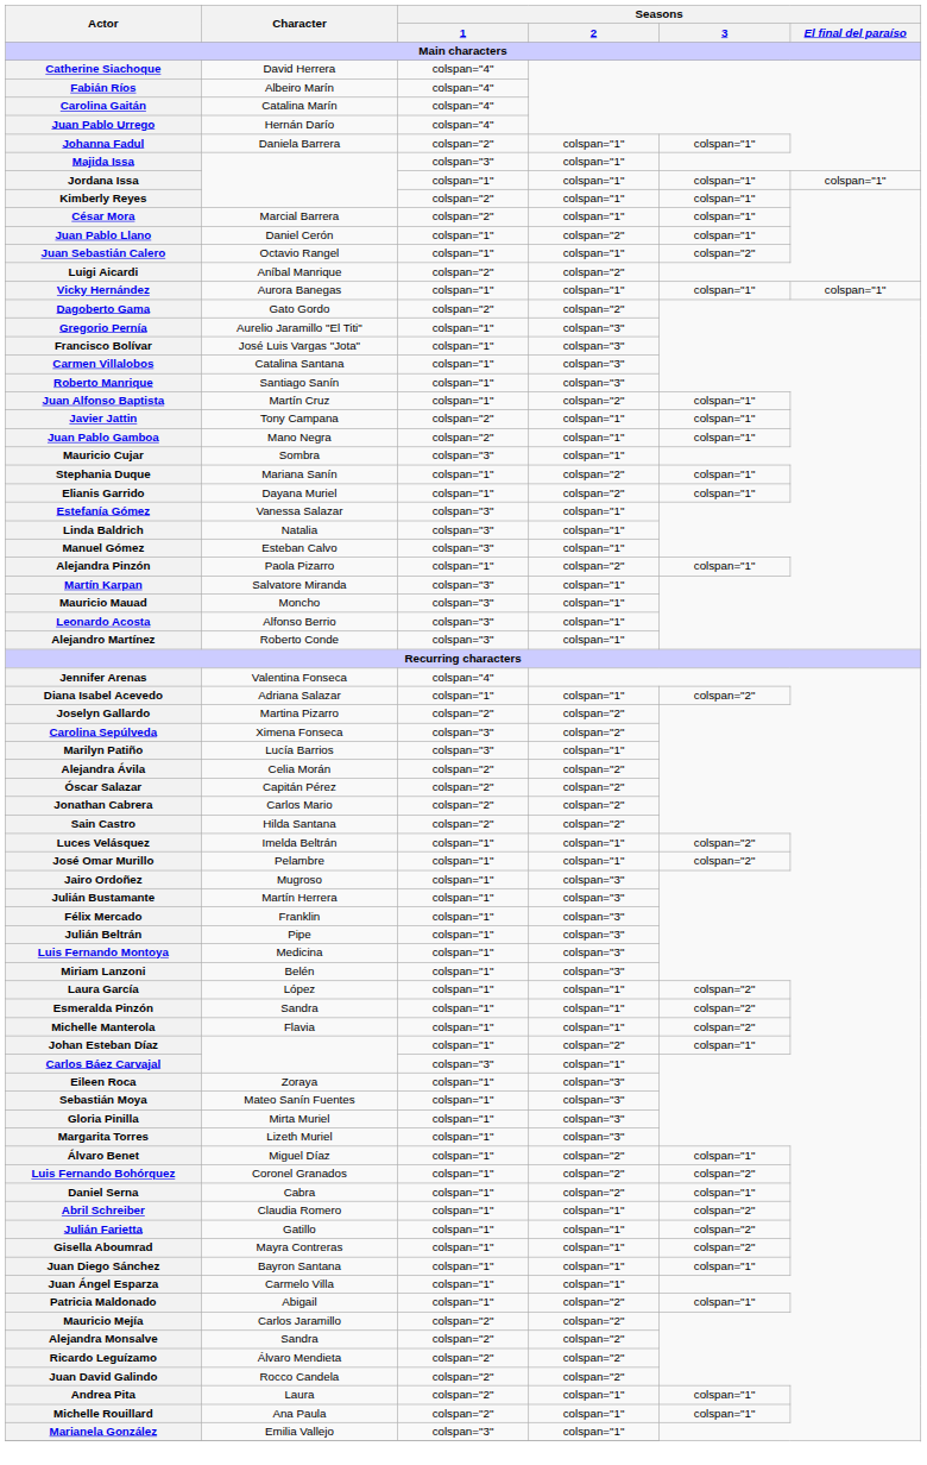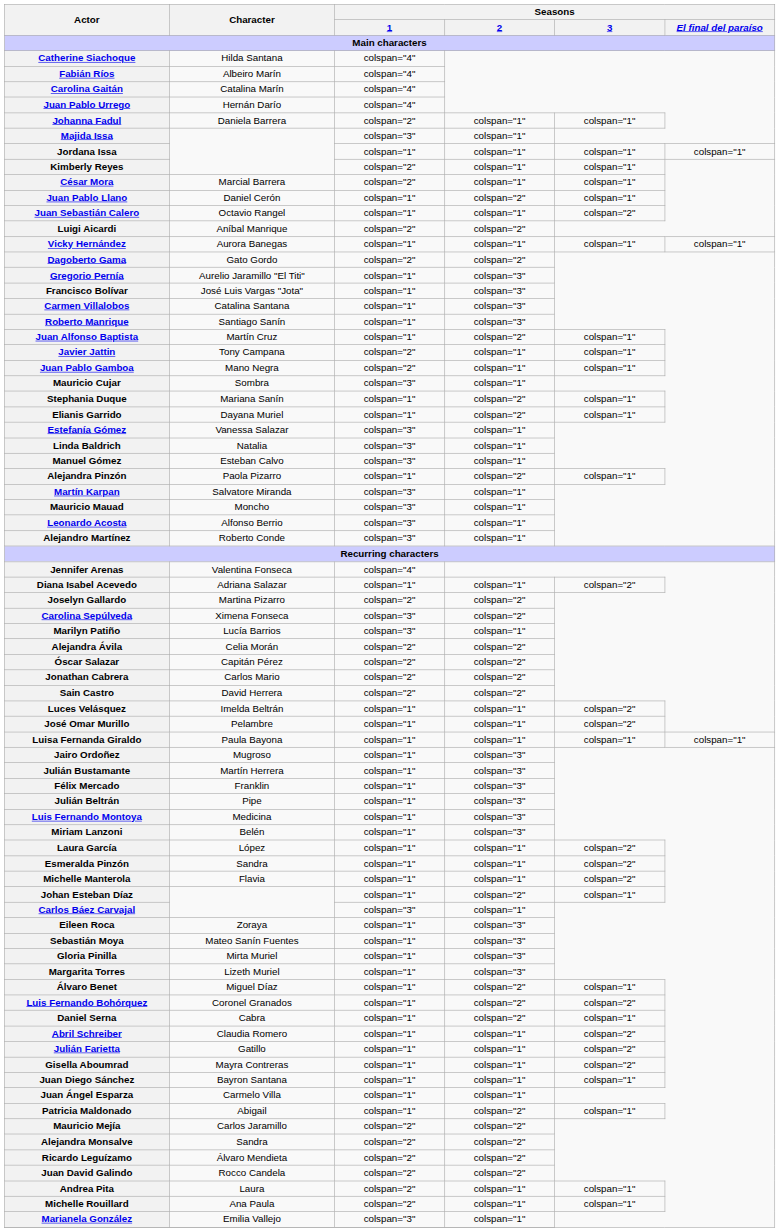Catherine Siachoque | Character: David Herrera -> Hilda Santana
Sain Castro | Character: Hilda Santana -> David Herrera
+ row: Luisa Fernanda Giraldo | Paula Bayona | colspan="1" | colspan="1" | colspan="1" | colspan="1"
